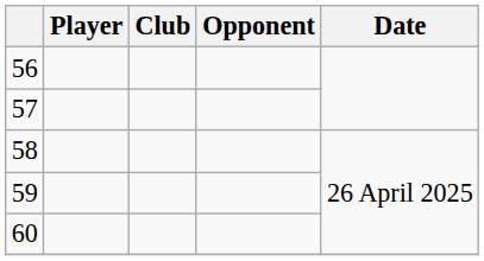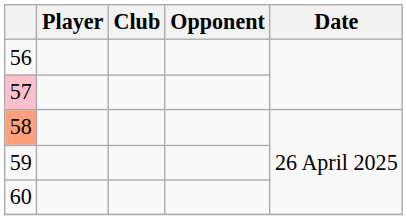57 | column 1: no background -> pink background
58 | column 1: no background -> lightsalmon background
